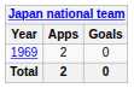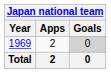1969 | Goals: no background -> lightgrey background
